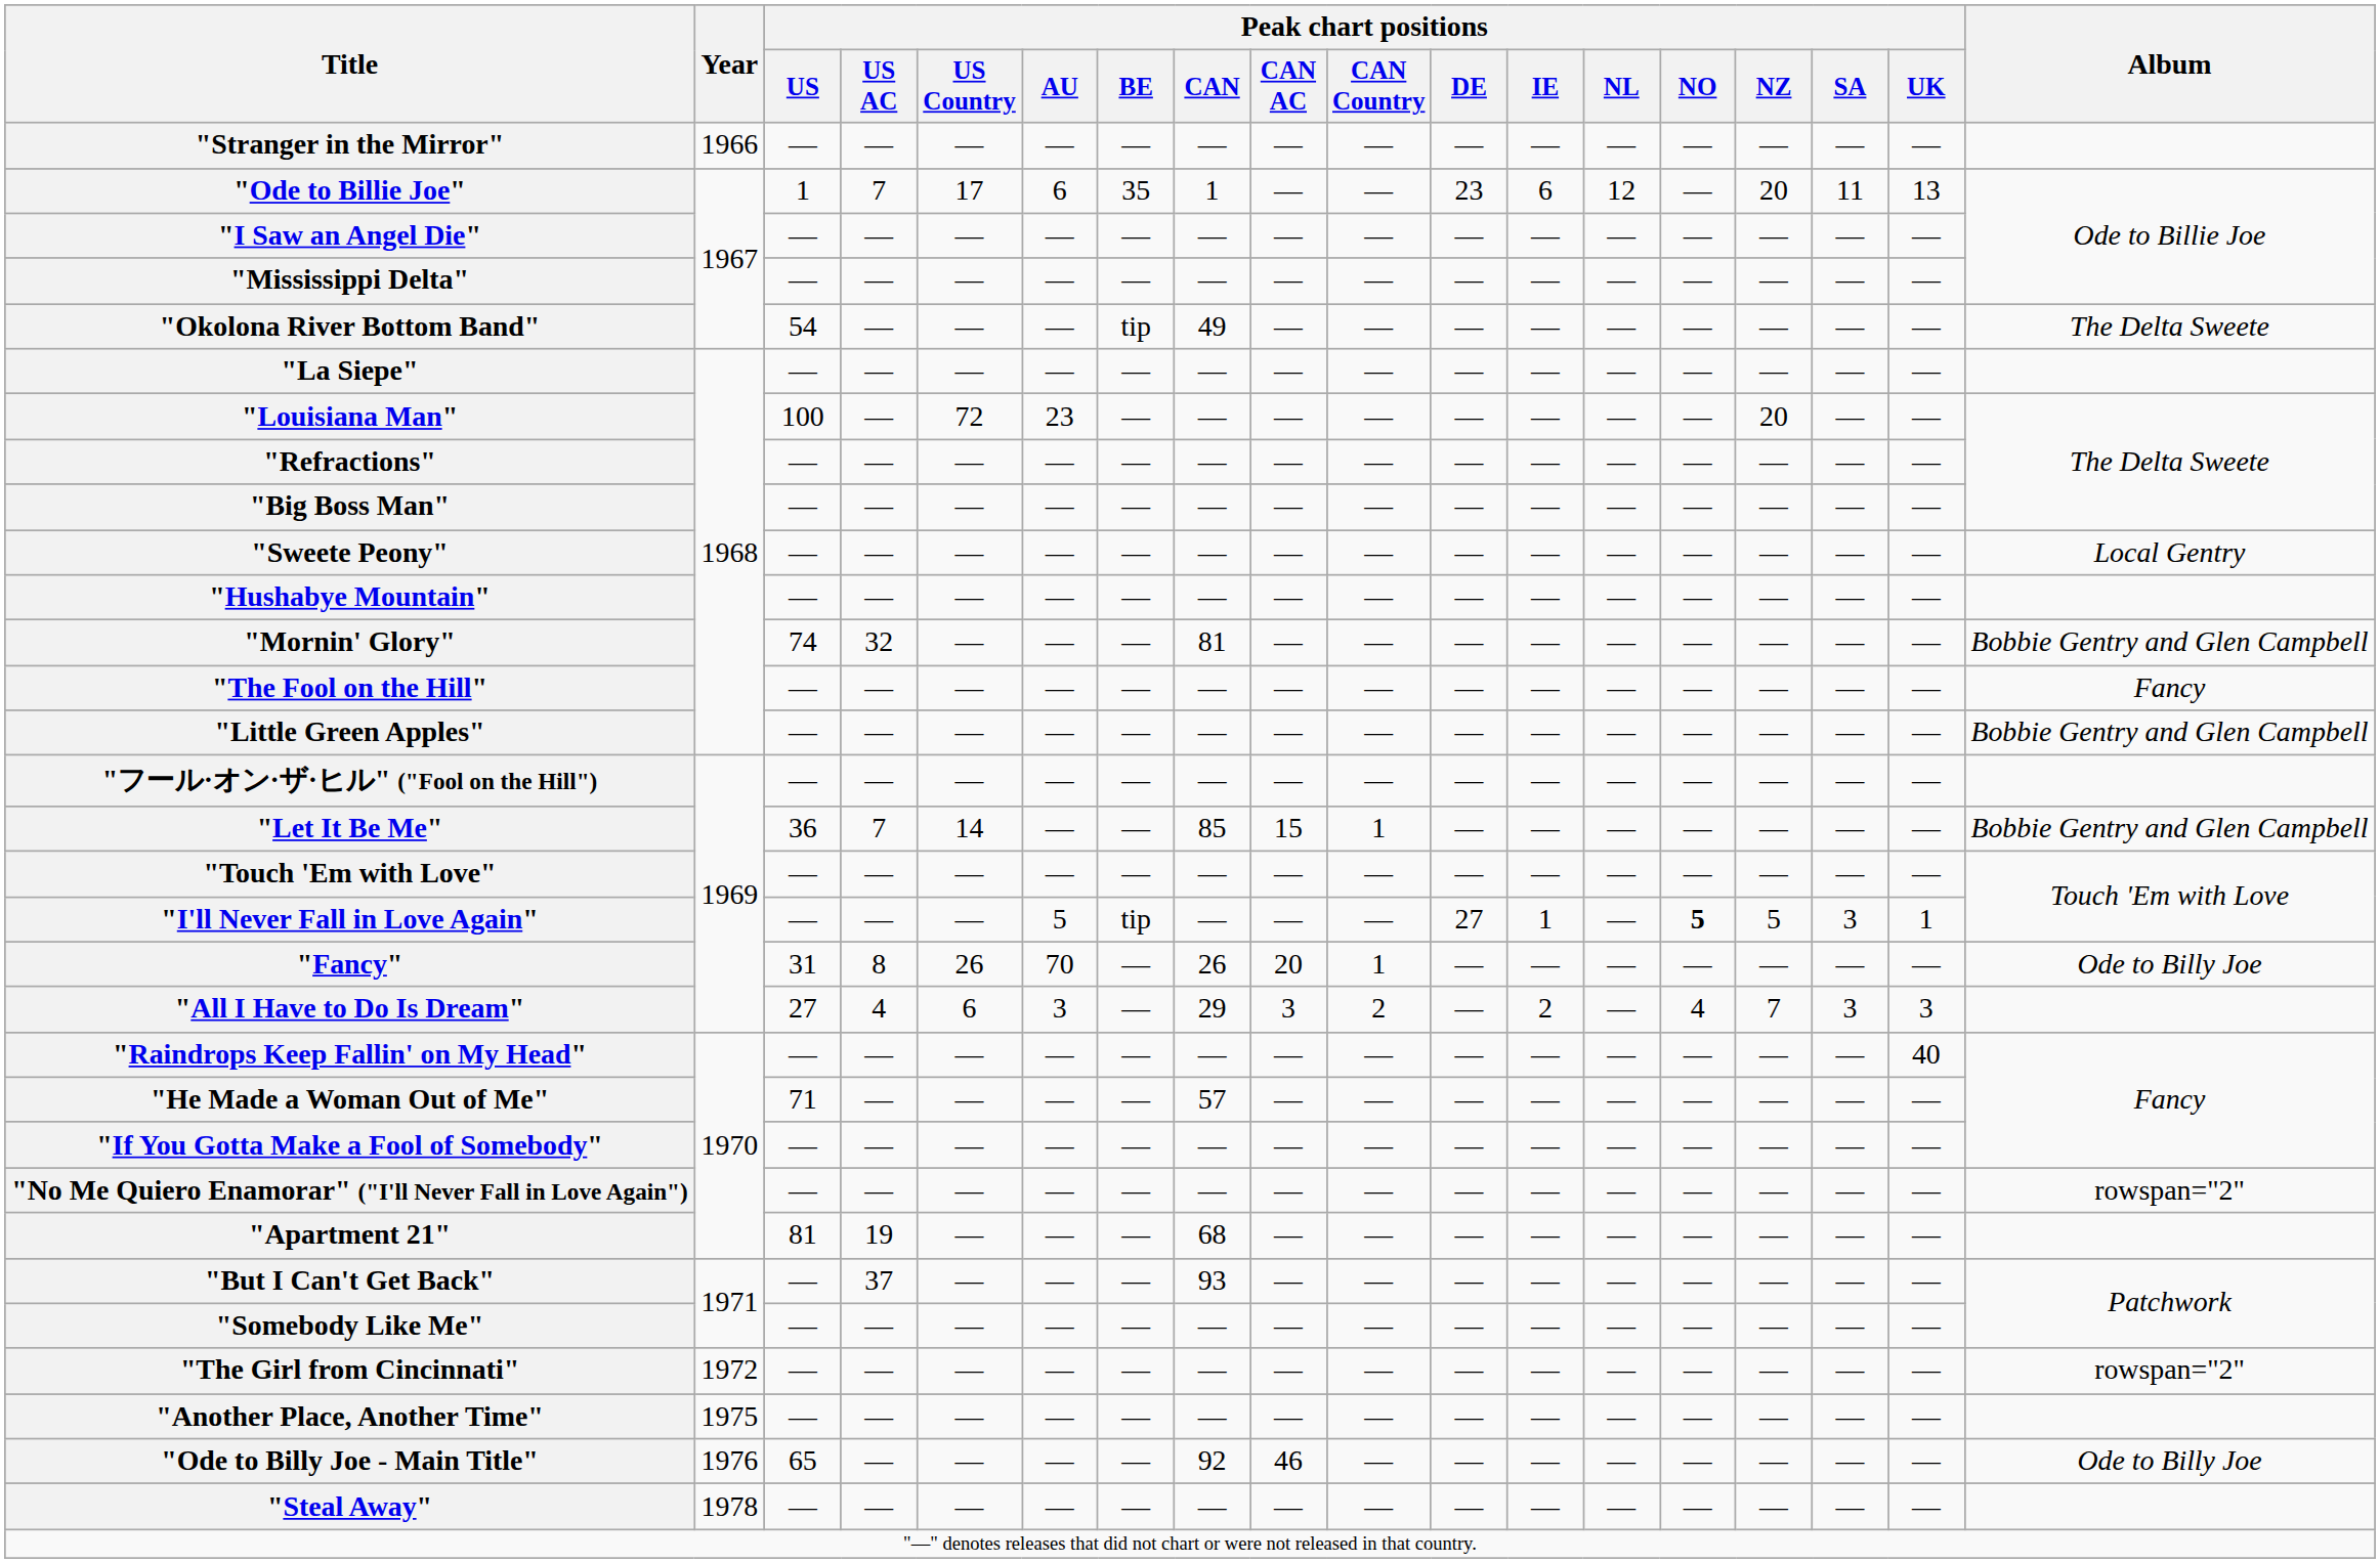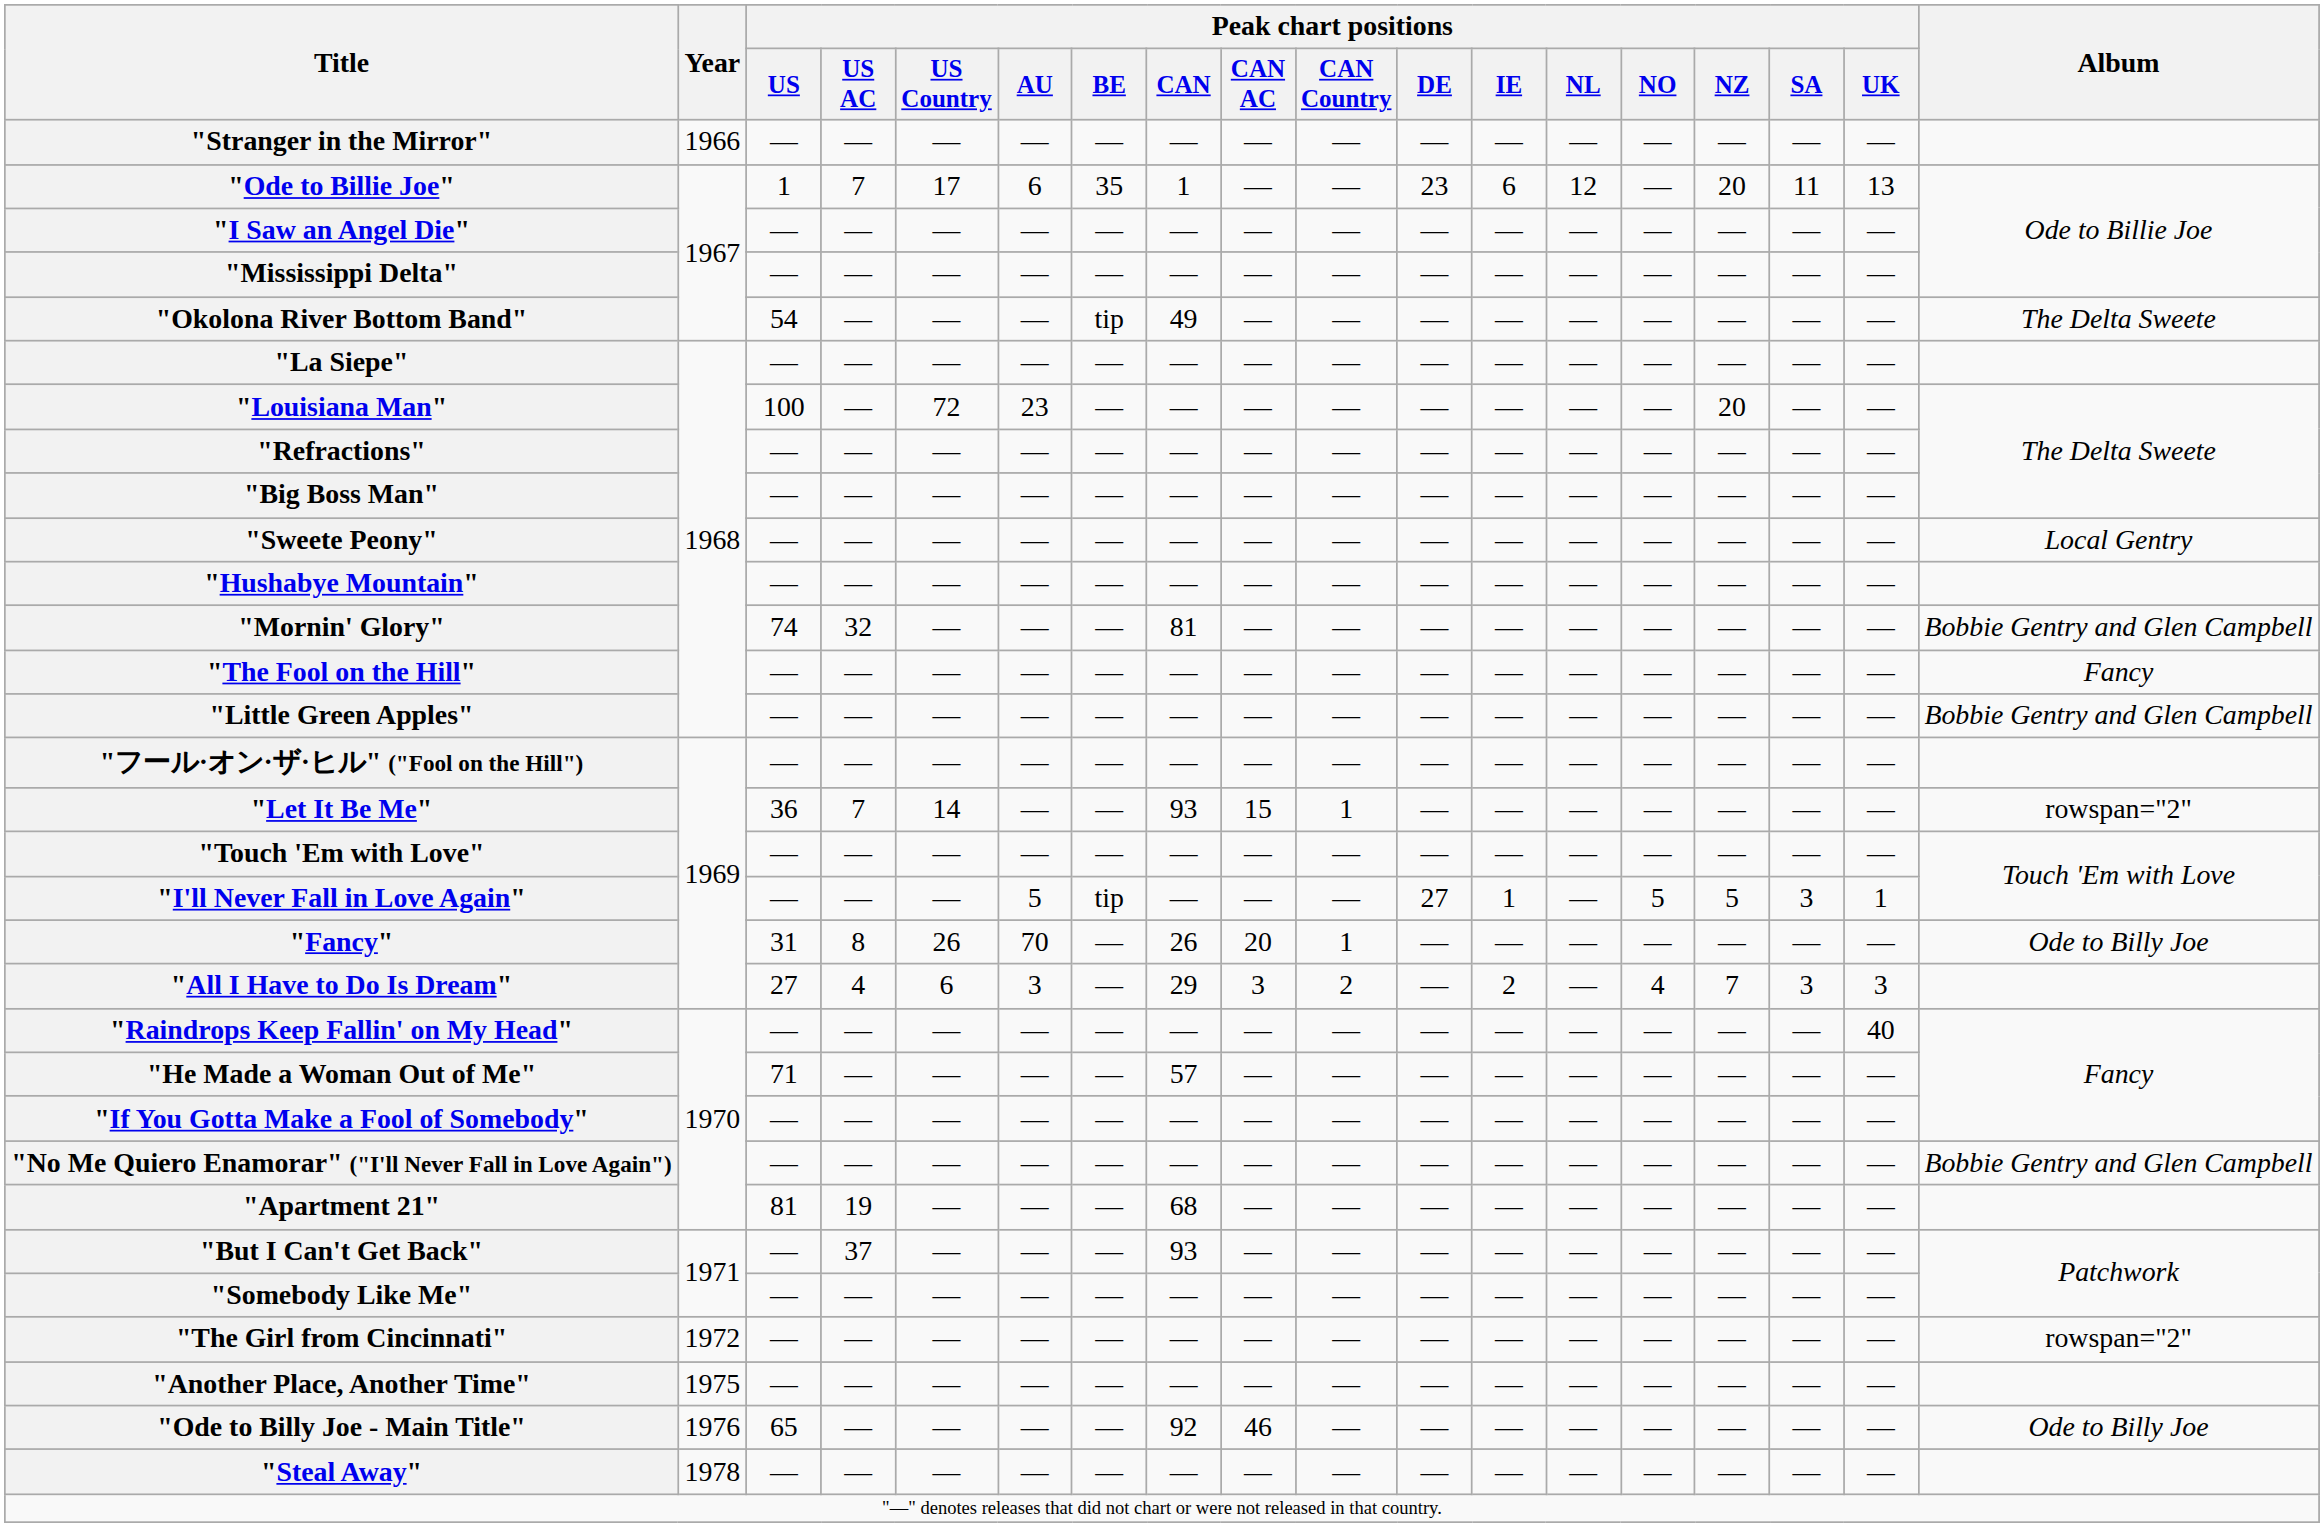"Let It Be Me" | Peak chart positions / CAN: 85 -> 93
"Let It Be Me" | Album: Bobbie Gentry and Glen Campbell -> rowspan="2"
"I'll Never Fall in Love Again" | Peak chart positions / NO: bold -> normal
"No Me Quiero Enamorar" ("I'll Never Fall in Love Again") | Album: rowspan="2" -> Bobbie Gentry and Glen Campbell
